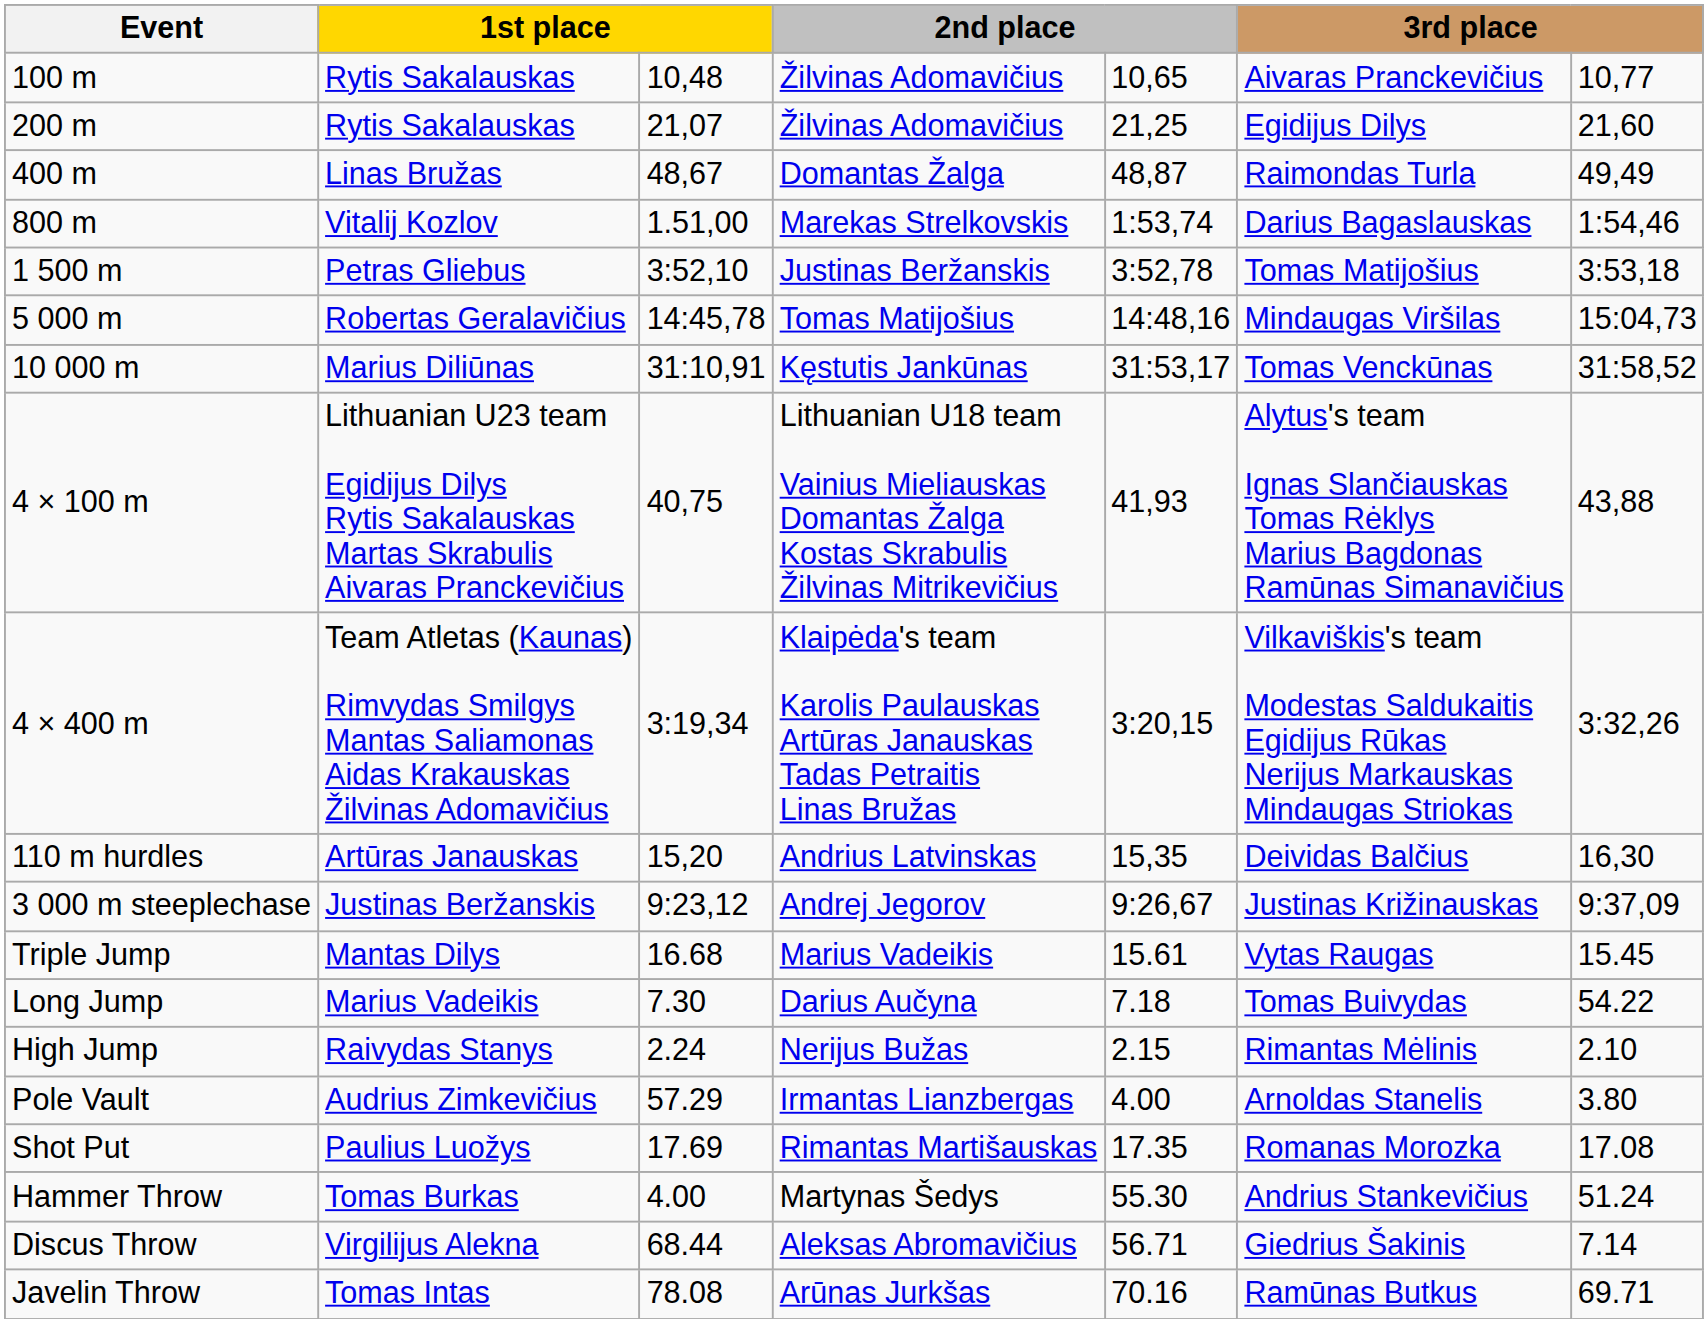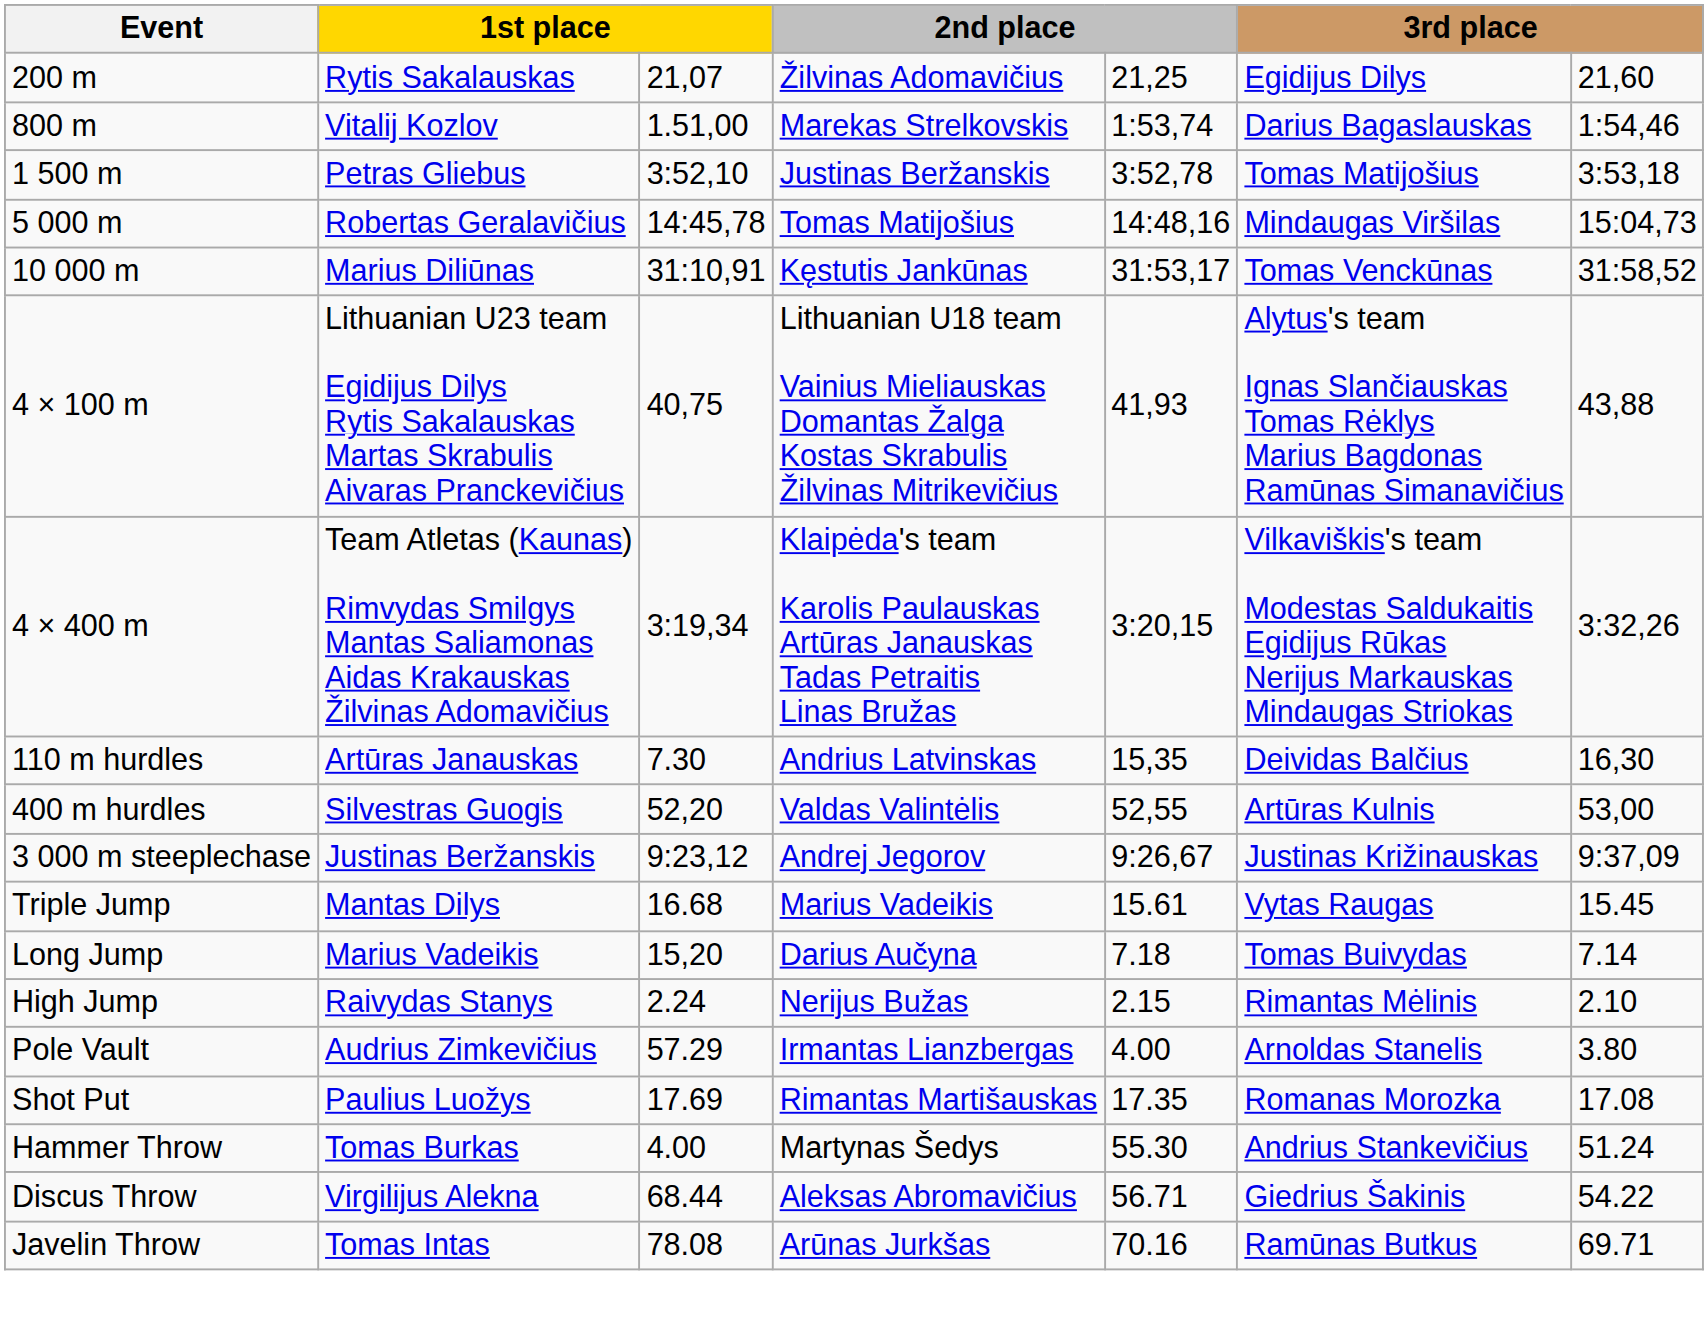- row: 100 m | Rytis Sakalauskas | 10,48 | Žilvinas Adomavičius | 10,65 | Aivaras Pranckevičius | 10,77
- row: 400 m | Linas Bružas | 48,67 | Domantas Žalga | 48,87 | Raimondas Turla | 49,49
110 m hurdles | column 3: 15,20 -> 7.30
+ row: 400 m hurdles | Silvestras Guogis | 52,20 | Valdas Valintėlis | 52,55 | Artūras Kulnis | 53,00
Long Jump | column 3: 7.30 -> 15,20
Long Jump | column 7: 54.22 -> 7.14
Discus Throw | column 7: 7.14 -> 54.22
